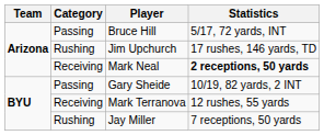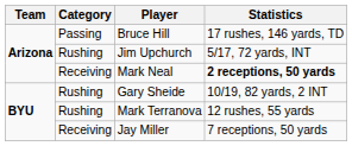Bruce Hill | Statistics: 5/17, 72 yards, INT -> 17 rushes, 146 yards, TD
Jim Upchurch | Statistics: 17 rushes, 146 yards, TD -> 5/17, 72 yards, INT
Gary Sheide | Category: Passing -> Rushing
Mark Terranova | Category: Receiving -> Rushing
Jay Miller | Category: Rushing -> Receiving
